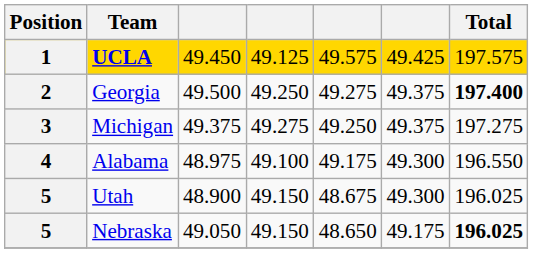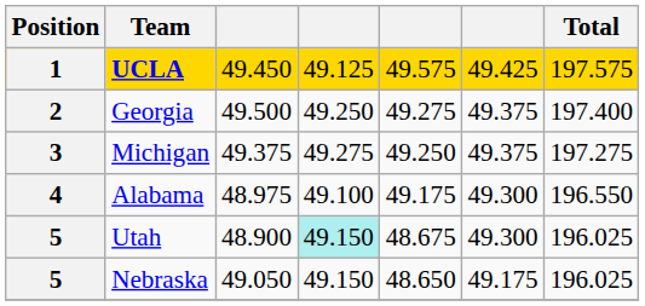Georgia | Total: bold -> normal
Utah | column 4: no background -> paleturquoise background
Nebraska | Total: bold -> normal
